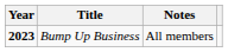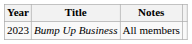row 2 | Year: bold -> normal
